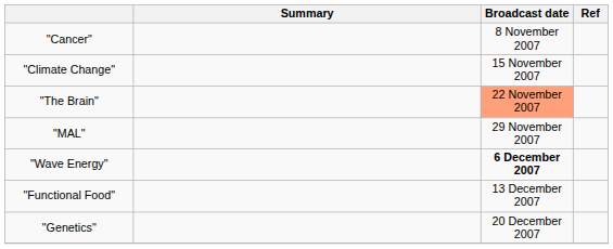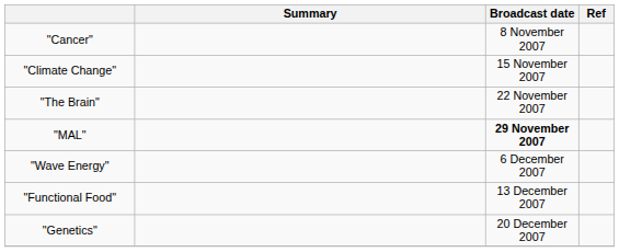"The Brain" | Broadcast date: lightsalmon background -> no background
"MAL" | Broadcast date: normal -> bold
"Wave Energy" | Broadcast date: bold -> normal
